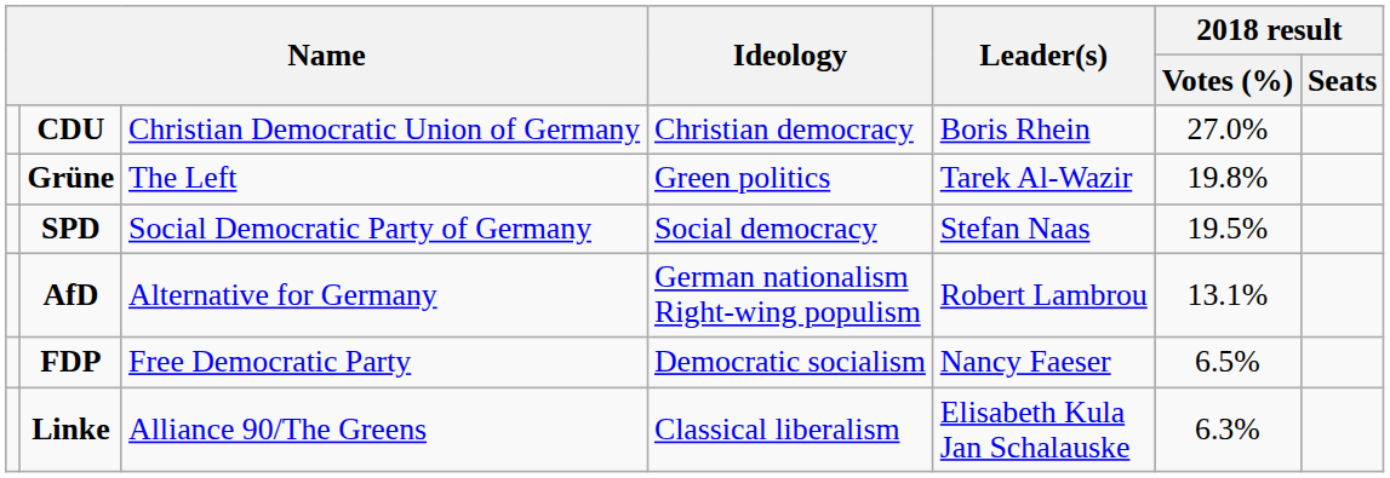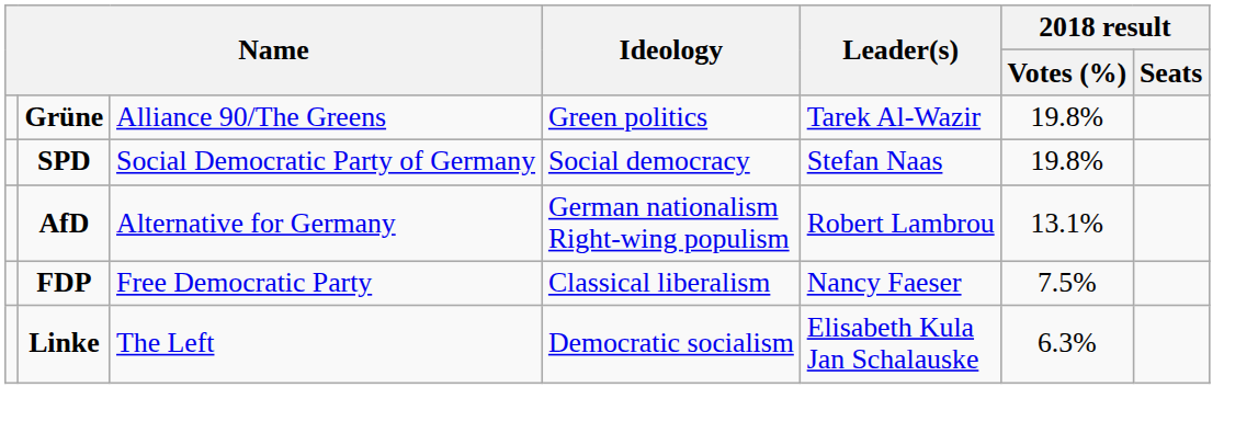- row: CDU | Christian Democratic Union of Germany | Christian democracy | Boris Rhein | 27.0%
Grüne | column 3: The Left -> Alliance 90/The Greens
SPD | 2018 result / Votes (%): 19.5% -> 19.8%
FDP | Ideology: Democratic socialism -> Classical liberalism
FDP | 2018 result / Votes (%): 6.5% -> 7.5%
Linke | column 3: Alliance 90/The Greens -> The Left
Linke | Ideology: Classical liberalism -> Democratic socialism
